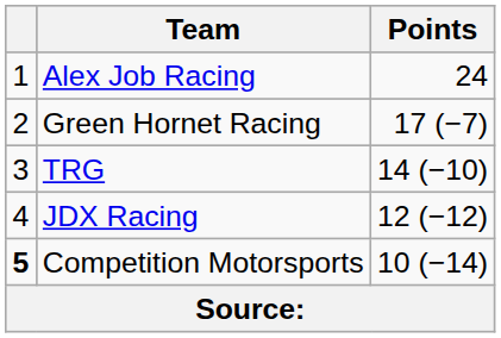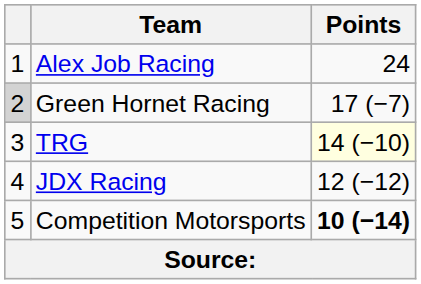Green Hornet Racing | column 1: no background -> lightgrey background
TRG | Points: no background -> lightyellow background
Competition Motorsports | column 1: bold -> normal
Competition Motorsports | Points: normal -> bold
